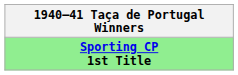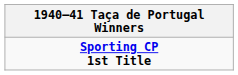row 2 | column 1: lightgreen background -> no background
